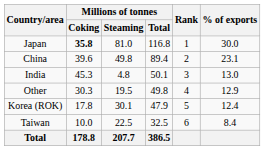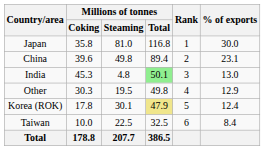Japan | Millions of tonnes / Coking: bold -> normal
India | Millions of tonnes / Total: no background -> lightgreen background
Korea (ROK) | Millions of tonnes / Total: no background -> khaki background
